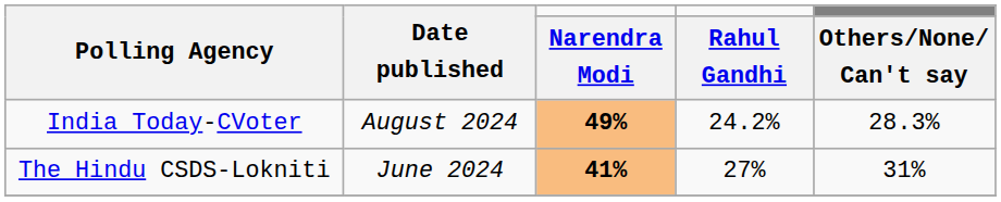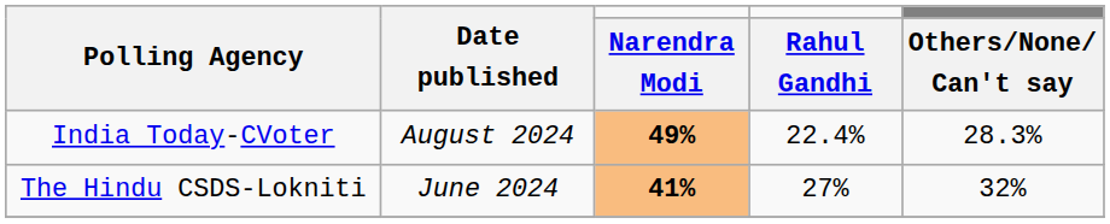India Today-CVoter | Rahul Gandhi: 24.2% -> 22.4%
The Hindu CSDS-Lokniti | Others/None/ Can't say: 31% -> 32%
